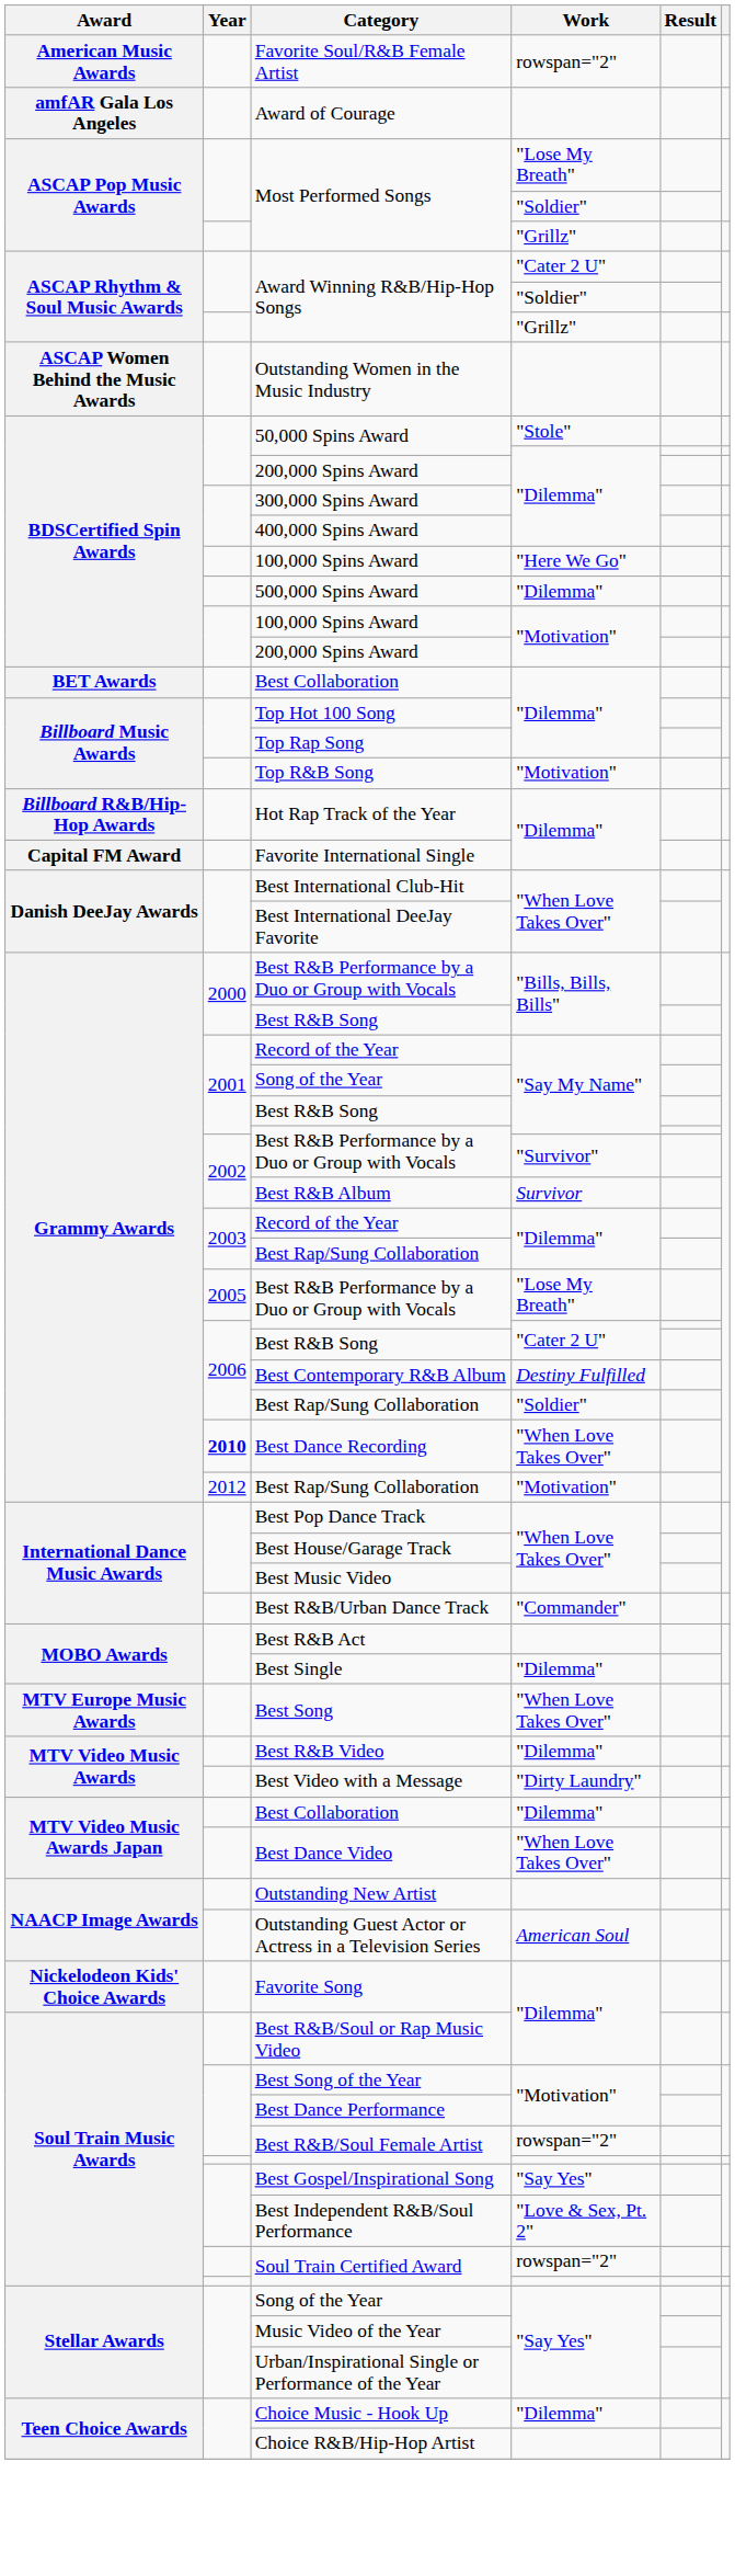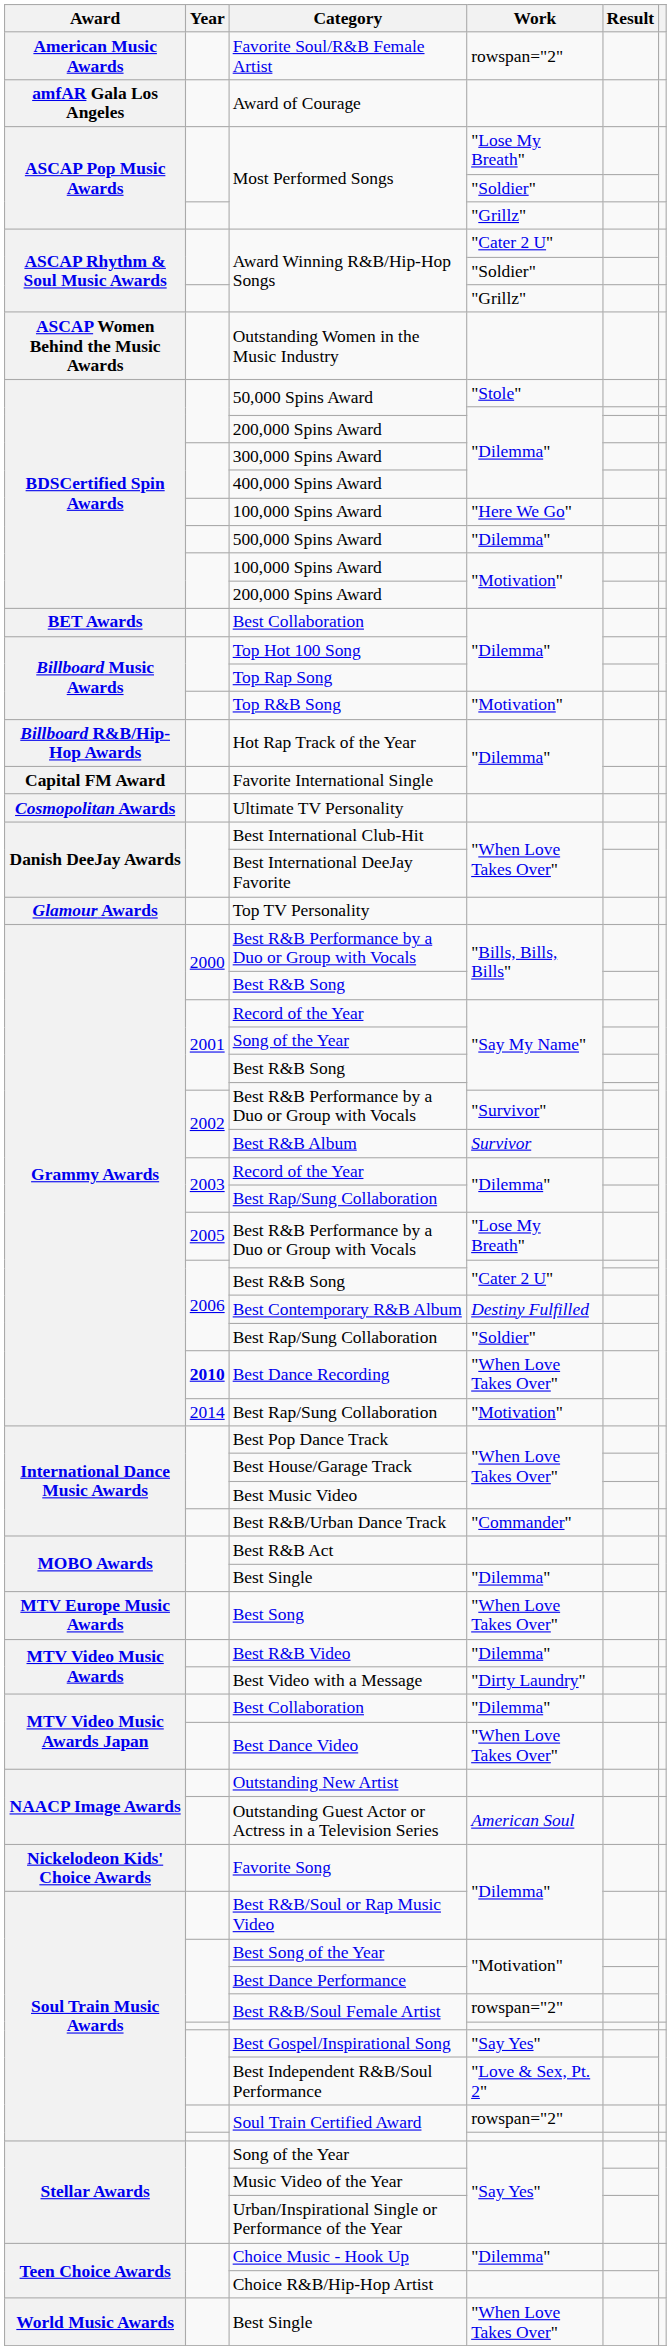+ row: Cosmopolitan Awards | Ultimate TV Personality
+ row: Glamour Awards | Top TV Personality
Best Rap/Sung Collaboration / "Motivation" | Year: 2012 -> 2014
+ row: World Music Awards | Best Single | "When Love Takes Over"
